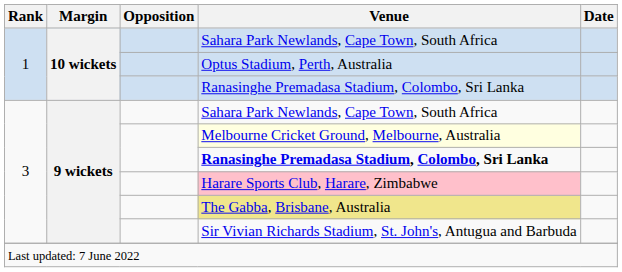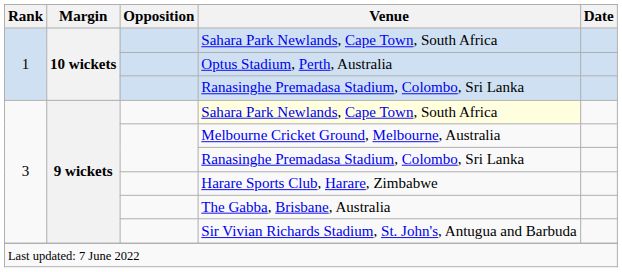3 / Sahara Park Newlands, Cape Town, South Africa | Venue: no background -> lightyellow background
Melbourne Cricket Ground, Melbourne, Australia | Venue: lightyellow background -> no background
3 / Ranasinghe Premadasa Stadium, Colombo, Sri Lanka | Venue: bold -> normal
Harare Sports Club, Harare, Zimbabwe | Venue: pink background -> no background
The Gabba, Brisbane, Australia | Venue: khaki background -> no background
